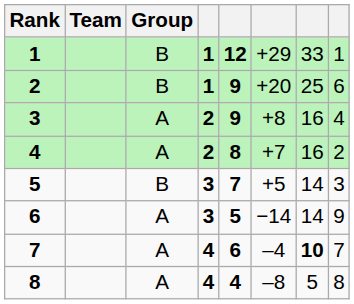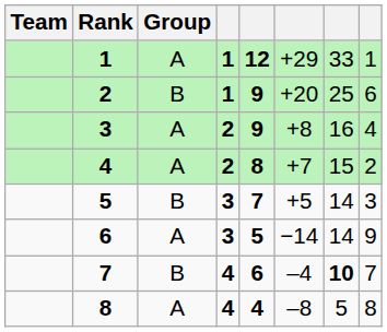columns swapped: Rank <-> Team
row 2 | Group: B -> A
row 5 | column 7: 16 -> 15
row 8 | Group: A -> B
